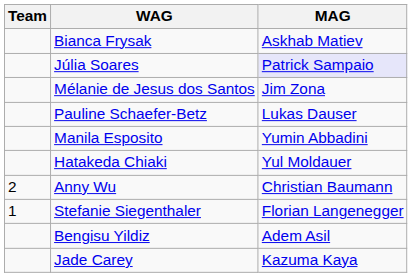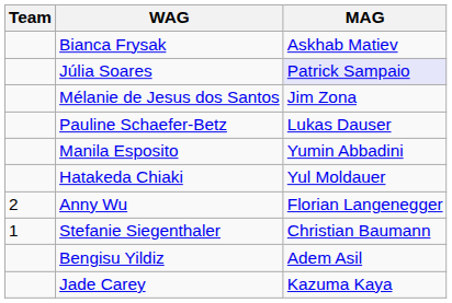Anny Wu | MAG: Christian Baumann -> Florian Langenegger
Stefanie Siegenthaler | MAG: Florian Langenegger -> Christian Baumann
